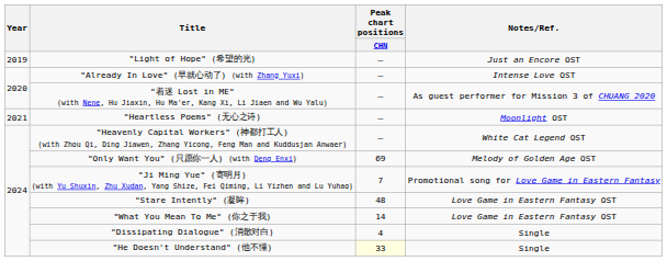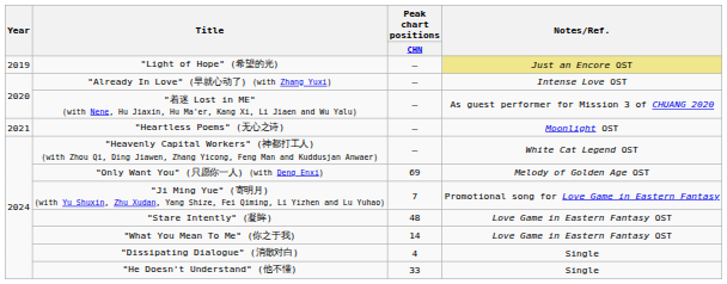"Light of Hope" (希望的光) | Notes/Ref.: no background -> khaki background
"He Doesn't Understand" (他不懂) | Peak chart positions / CHN: lightyellow background -> no background
